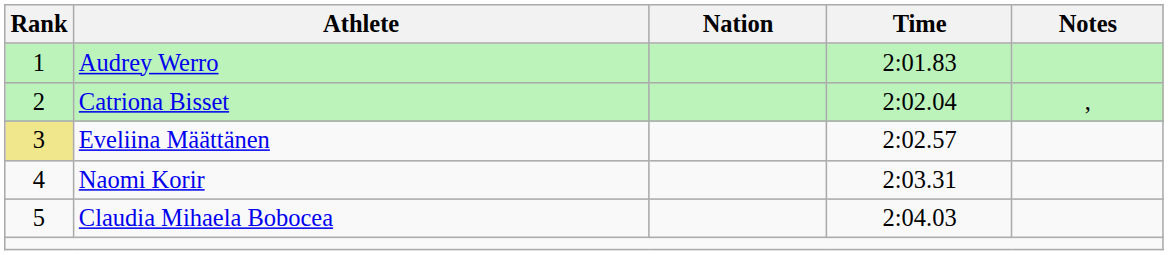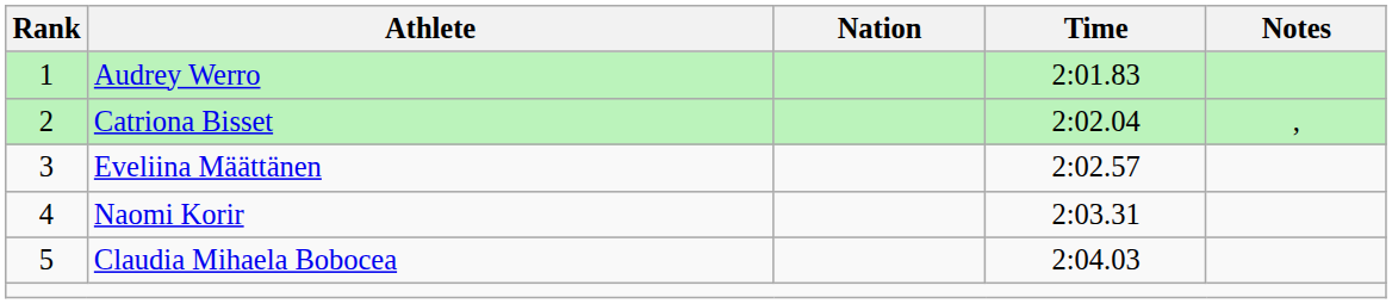Eveliina Määttänen | Rank: khaki background -> no background
